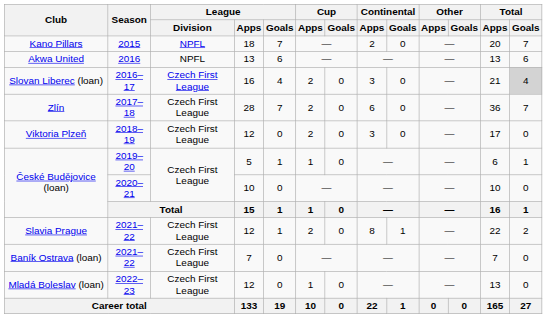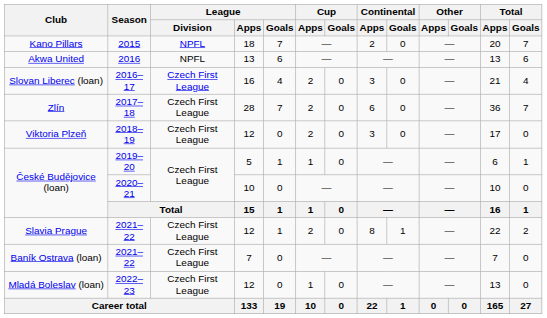Slovan Liberec (loan) | Total / Goals: lightgrey background -> no background
